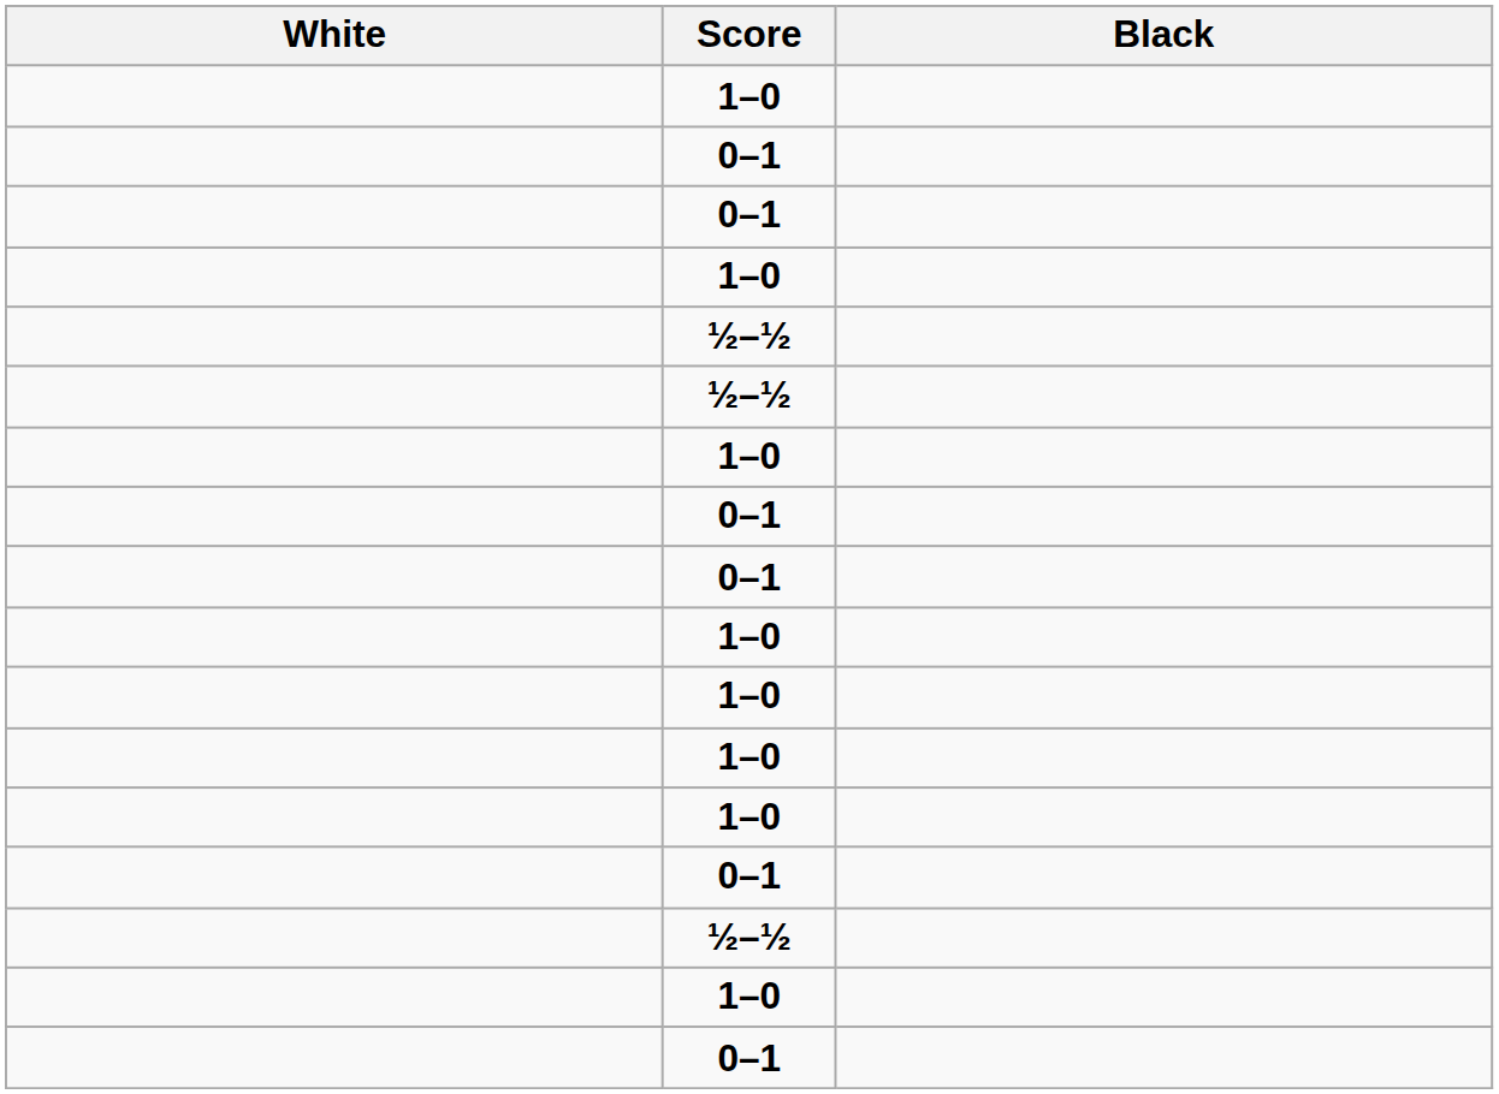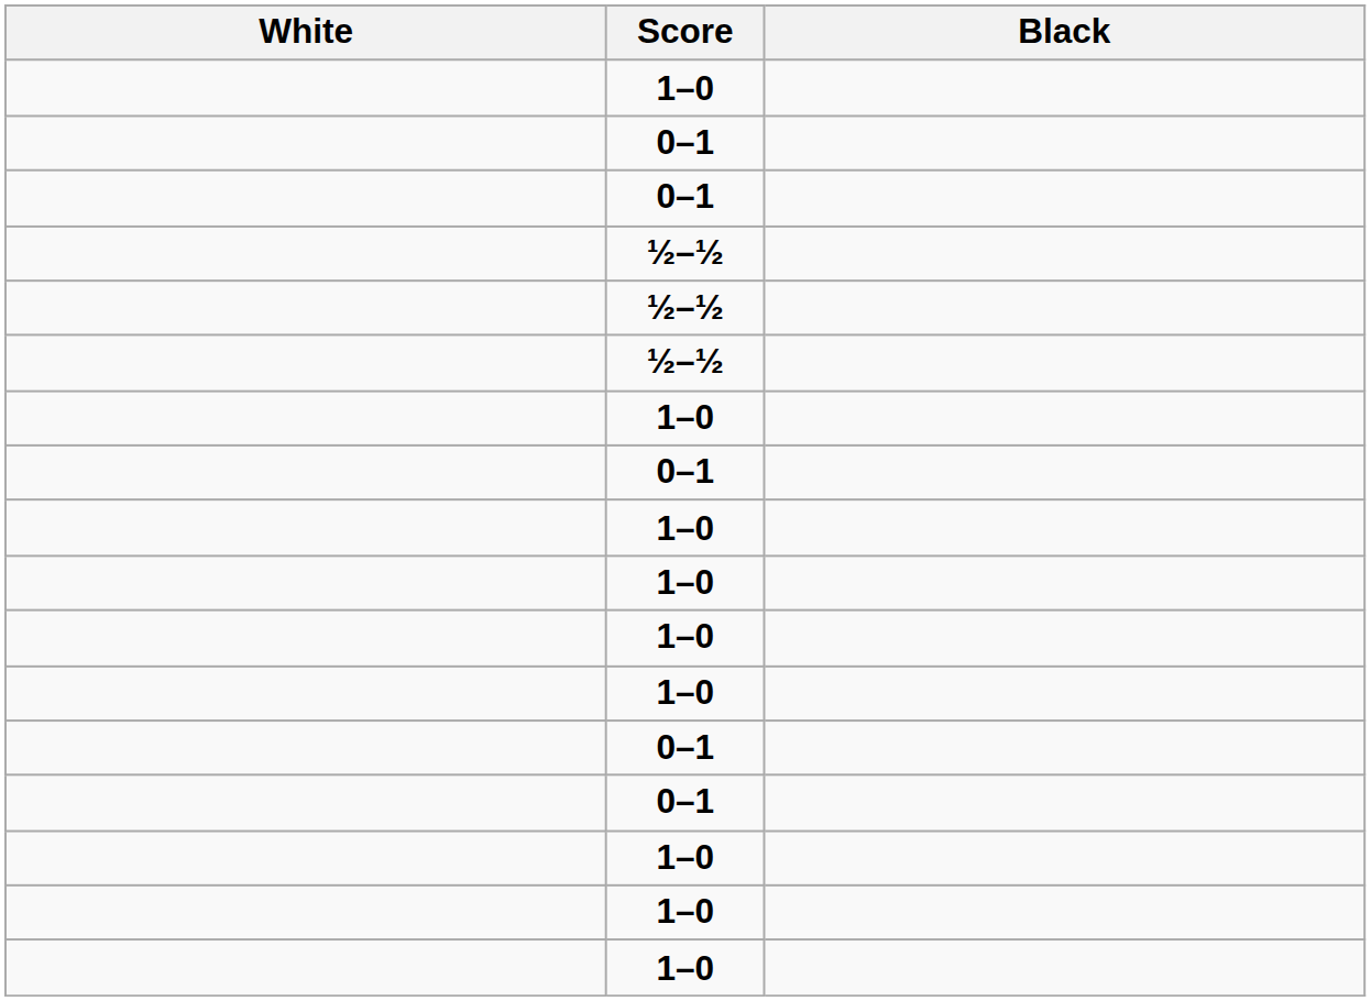row 5 | Score: 1–0 -> ½–½
row 10 | Score: 0–1 -> 1–0
row 14 | Score: 1–0 -> 0–1
row 16 | Score: ½–½ -> 1–0
row 18 | Score: 0–1 -> 1–0
